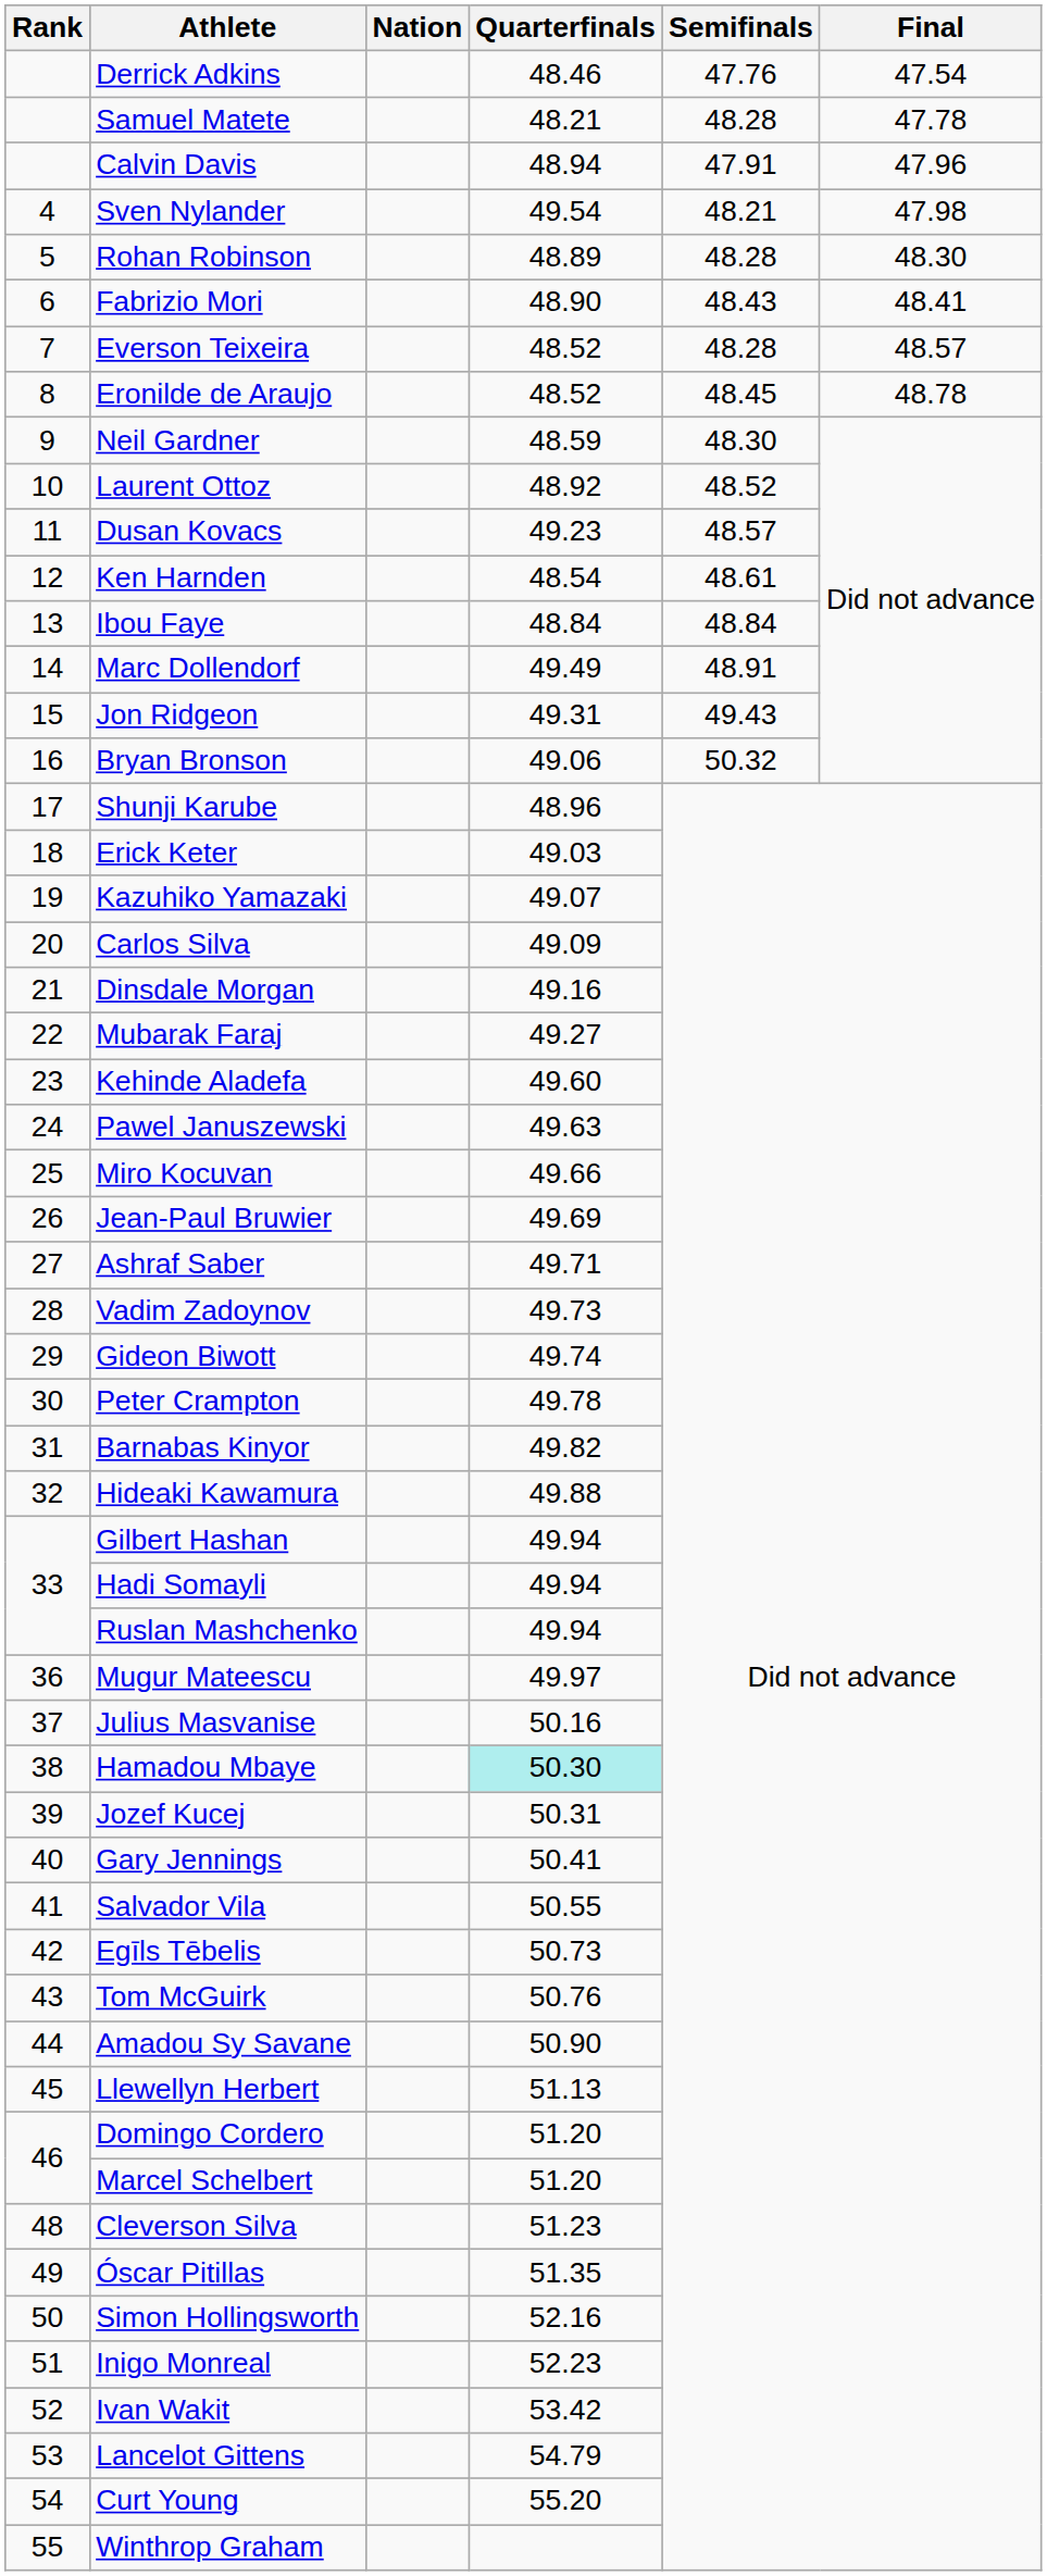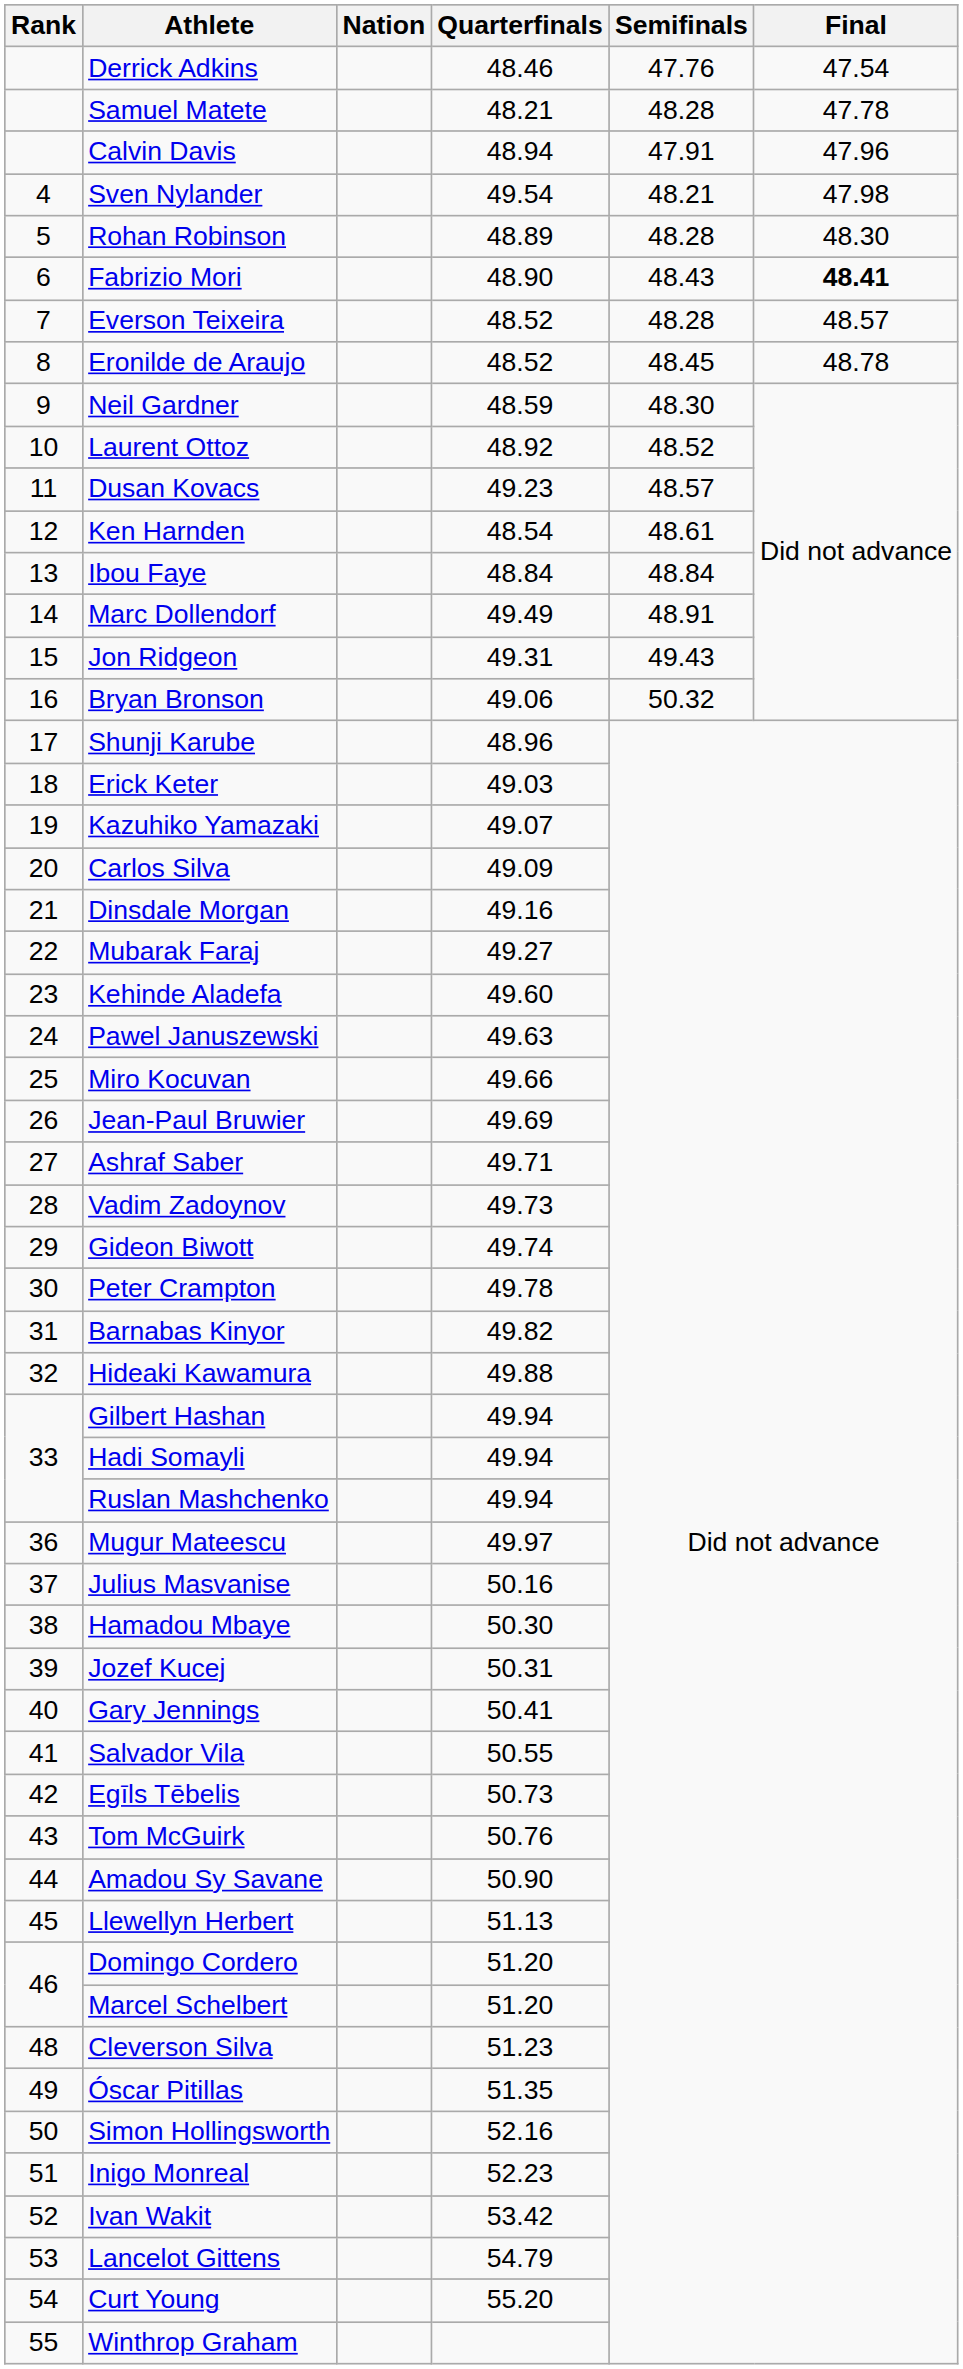Fabrizio Mori | Final: normal -> bold
Hamadou Mbaye | Quarterfinals: paleturquoise background -> no background
